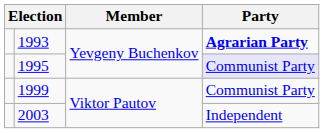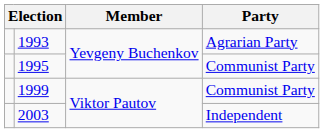1993 | Party: bold -> normal
1995 | Party: lavender background -> no background
